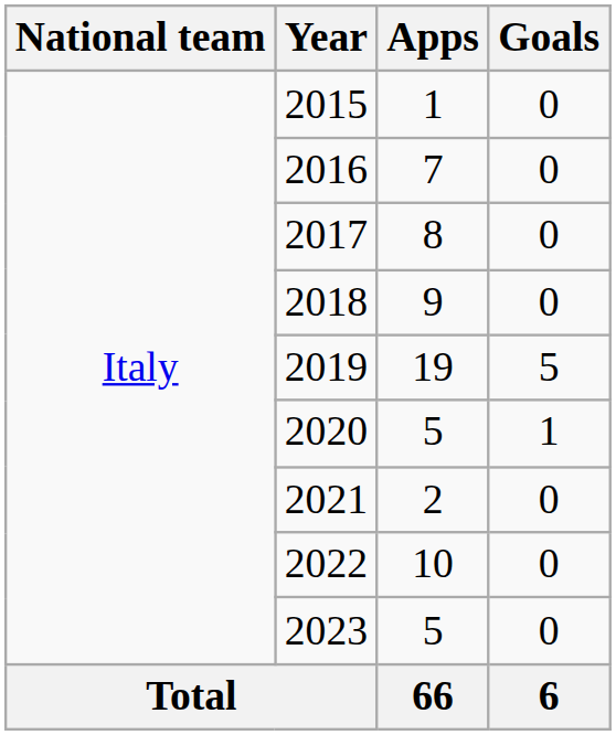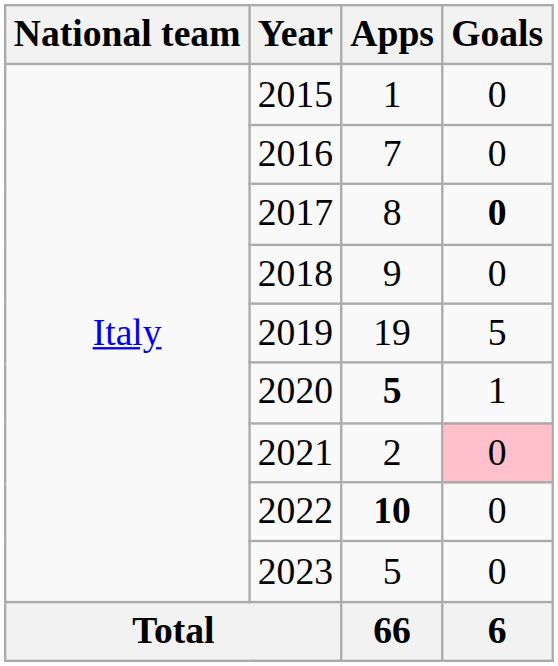2017 | Goals: normal -> bold
2020 | Apps: normal -> bold
2021 | Goals: no background -> pink background
2022 | Apps: normal -> bold
